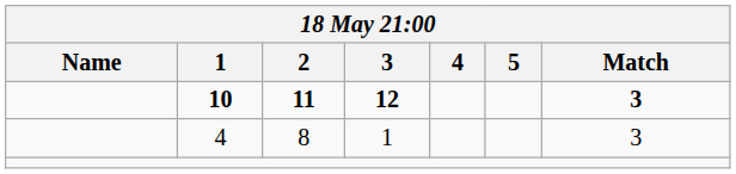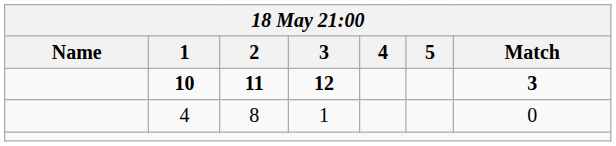row 4 | Match: 3 -> 0
